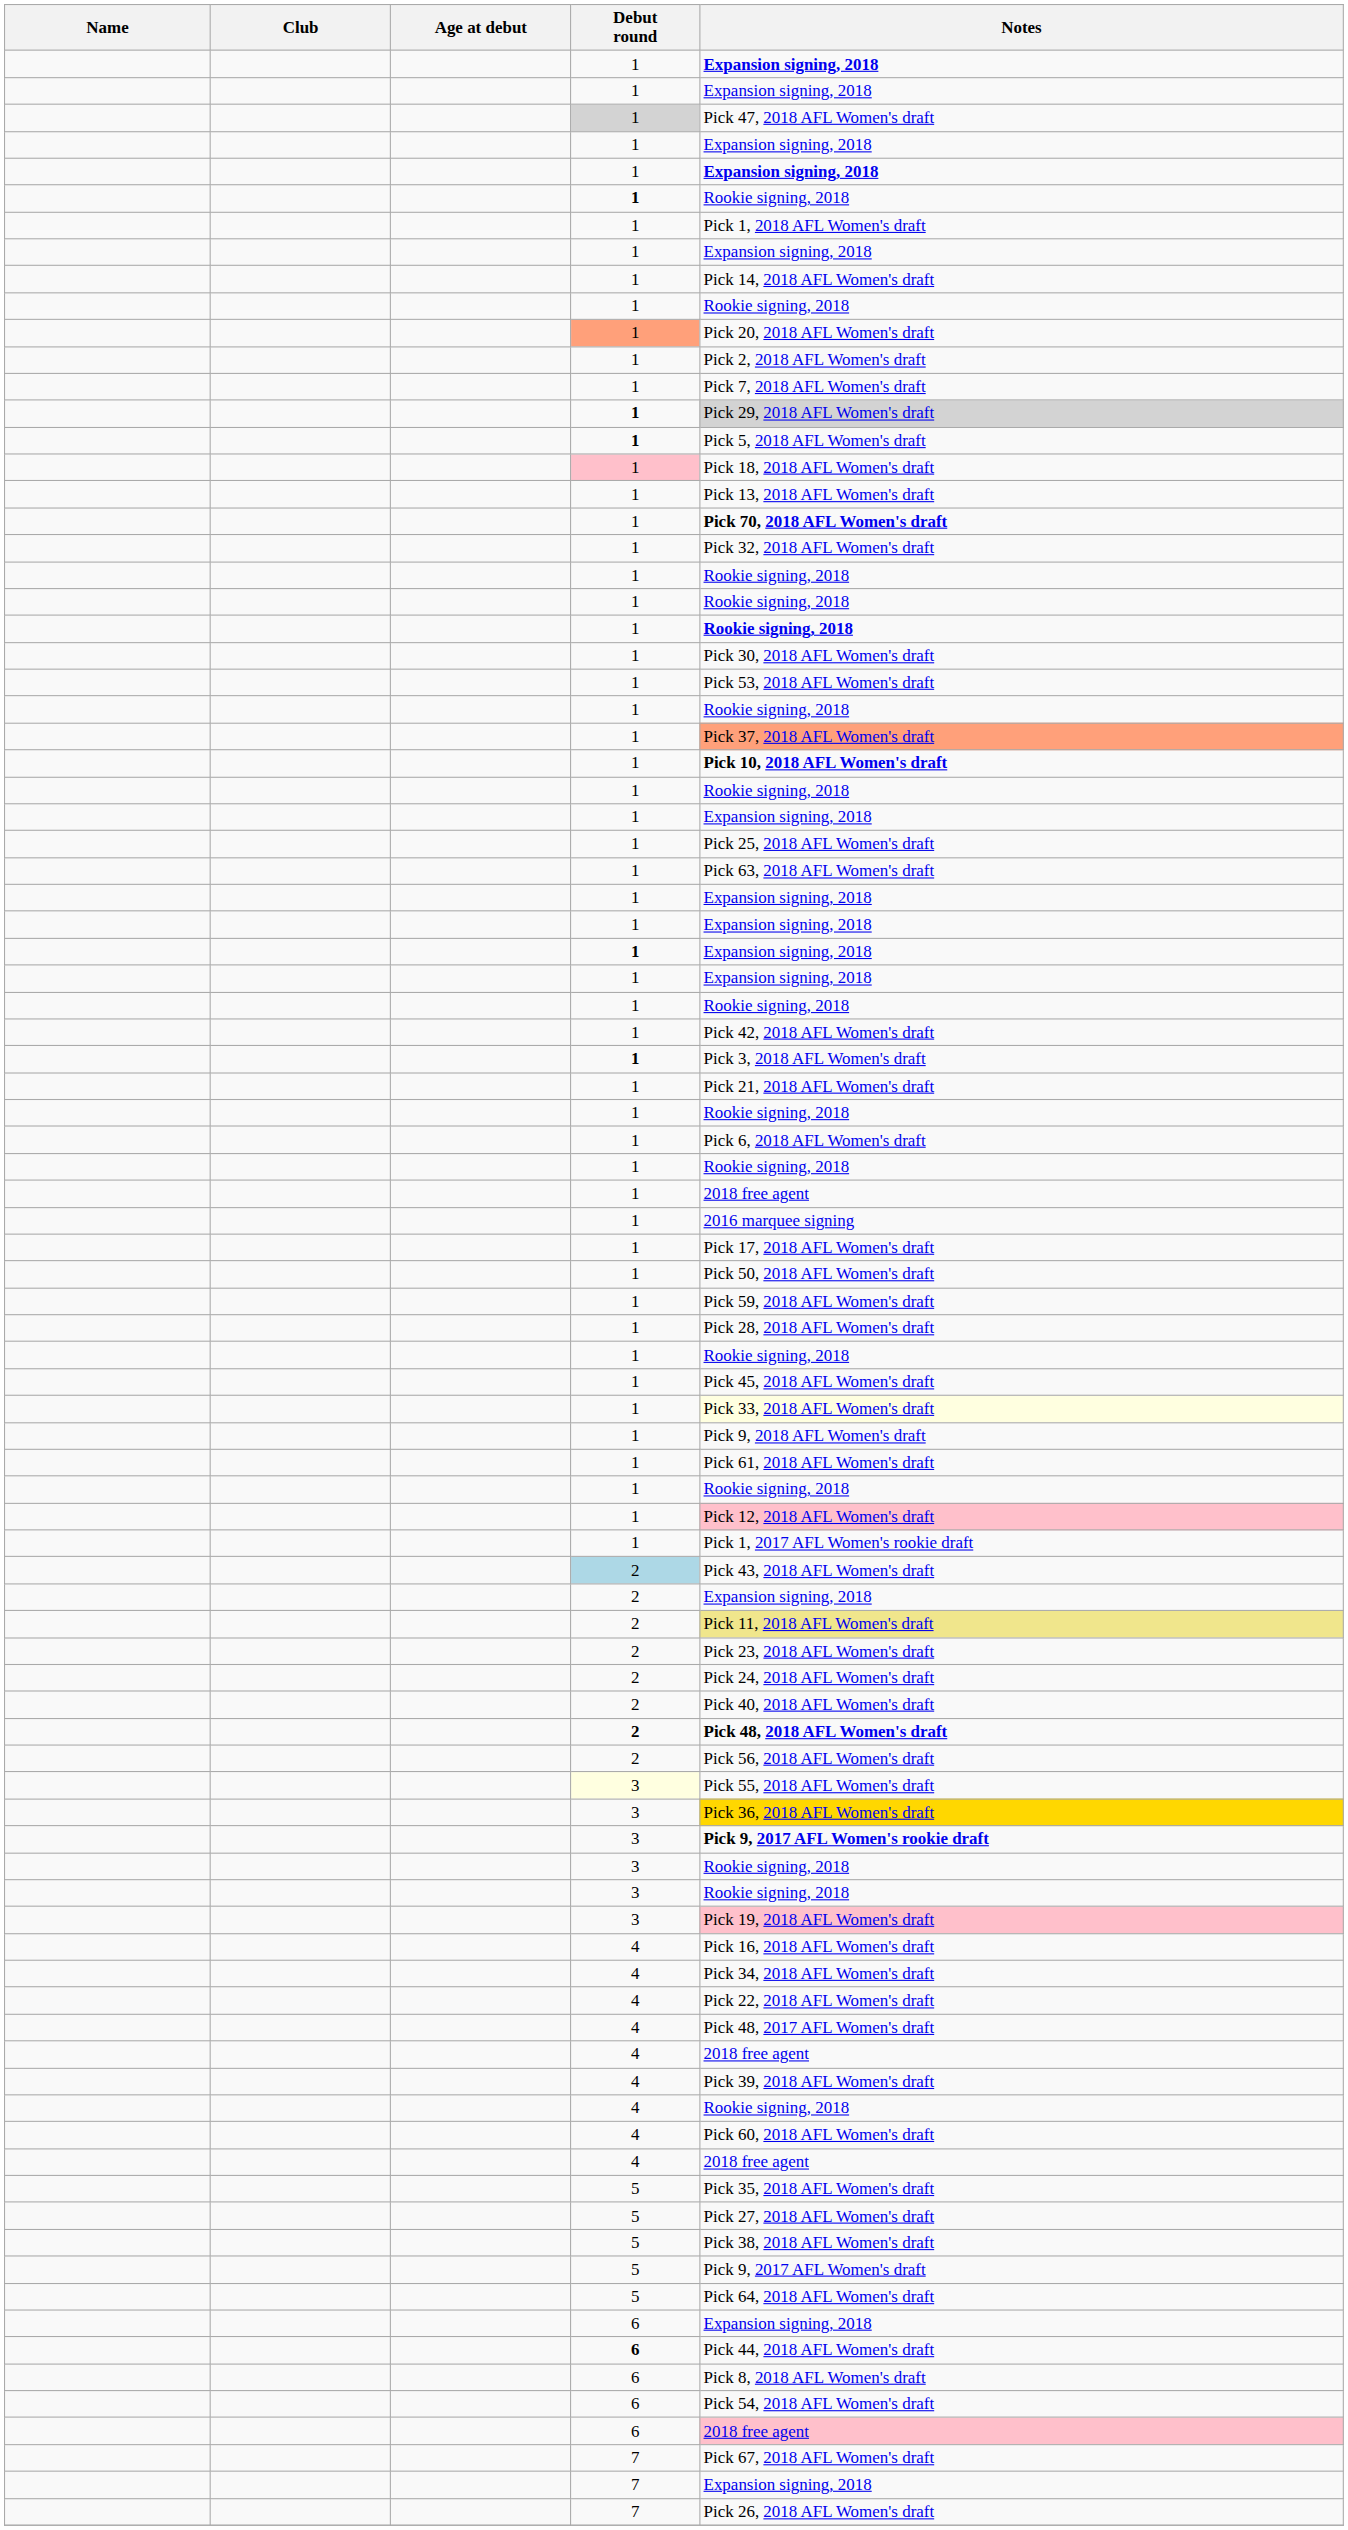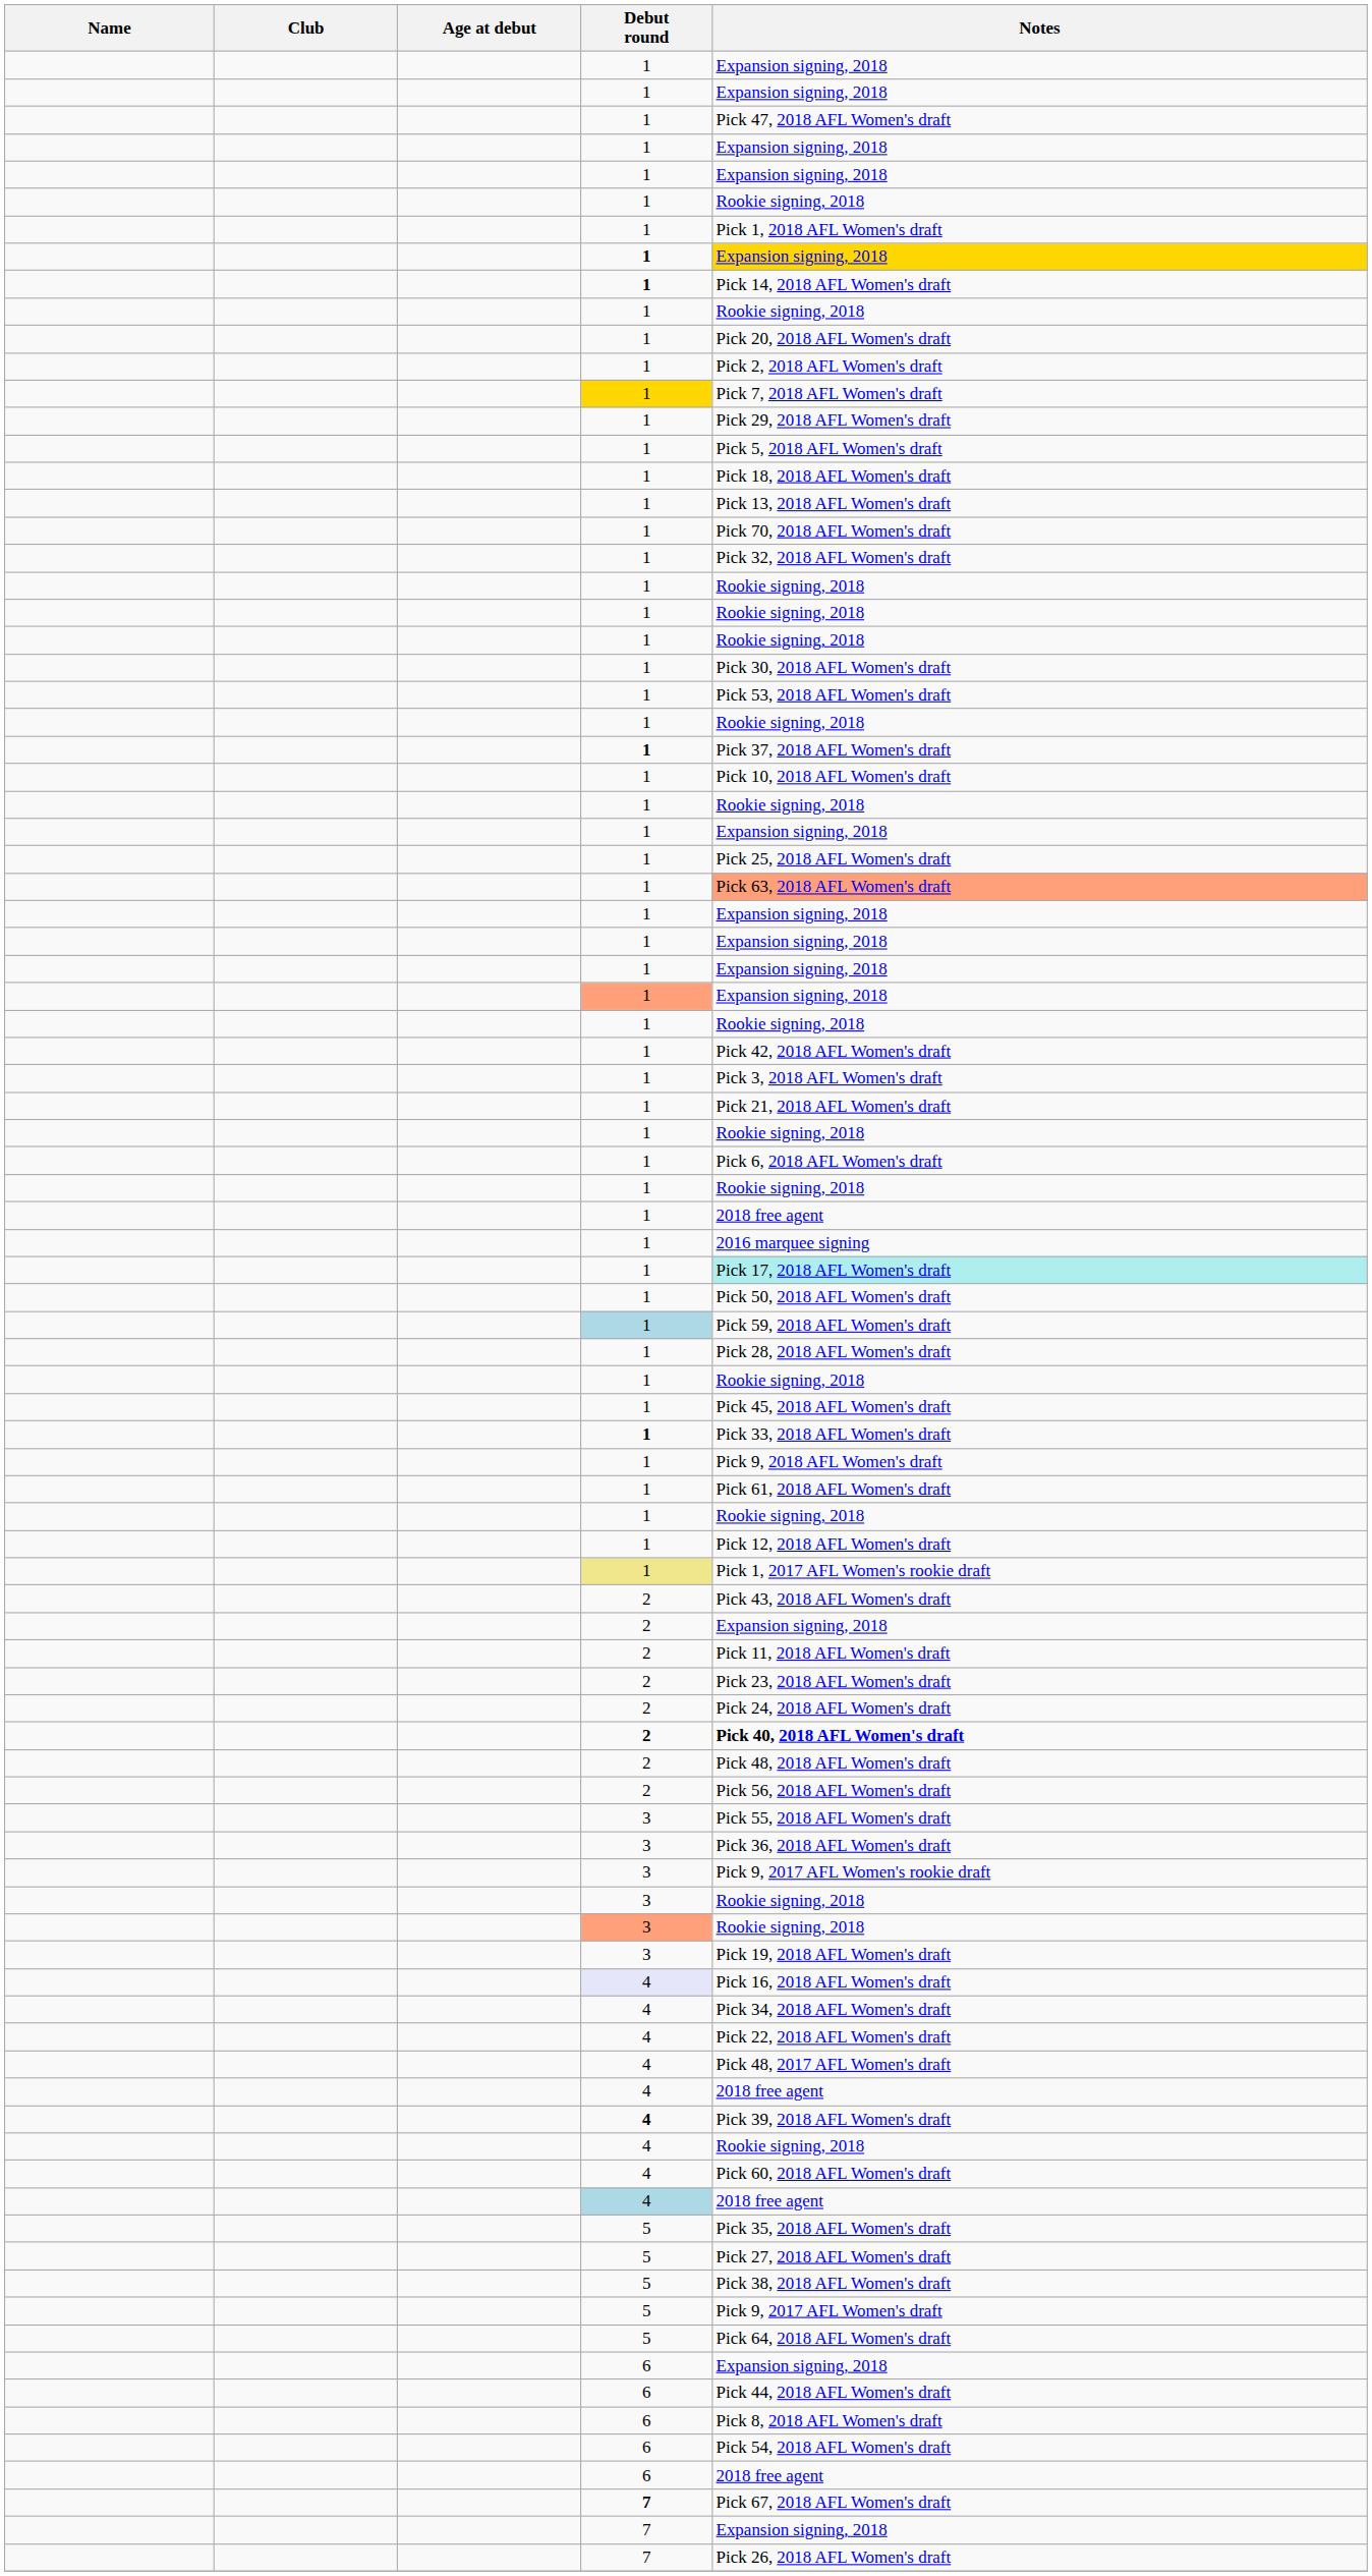row 2 | Notes: bold -> normal
row 4 | Debut round: lightgrey background -> no background
row 6 | Notes: bold -> normal
row 7 | Debut round: bold -> normal
row 9 | Debut round: normal -> bold
row 9 | Notes: no background -> gold background
row 10 | Debut round: normal -> bold
row 12 | Debut round: lightsalmon background -> no background
row 14 | Debut round: no background -> gold background
row 15 | Debut round: bold -> normal
row 15 | Notes: lightgrey background -> no background
row 16 | Debut round: bold -> normal
row 17 | Debut round: pink background -> no background
row 19 | Notes: bold -> normal
row 23 | Notes: bold -> normal
row 27 | Debut round: normal -> bold
row 27 | Notes: lightsalmon background -> no background
row 28 | Notes: bold -> normal
row 32 | Notes: no background -> lightsalmon background
row 35 | Debut round: bold -> normal
row 36 | Debut round: no background -> lightsalmon background
row 39 | Debut round: bold -> normal
row 46 | Notes: no background -> paleturquoise background
row 48 | Debut round: no background -> lightblue background
row 52 | Debut round: normal -> bold
row 52 | Notes: lightyellow background -> no background
row 56 | Notes: pink background -> no background
row 57 | Debut round: no background -> khaki background
row 58 | Debut round: lightblue background -> no background
row 60 | Notes: khaki background -> no background
row 63 | Debut round: normal -> bold
row 63 | Notes: normal -> bold
row 64 | Debut round: bold -> normal
row 64 | Notes: bold -> normal
row 66 | Debut round: lightyellow background -> no background
row 67 | Notes: gold background -> no background
row 68 | Notes: bold -> normal
row 70 | Debut round: no background -> lightsalmon background
row 71 | Notes: pink background -> no background
row 72 | Debut round: no background -> lavender background
row 77 | Debut round: normal -> bold
row 80 | Debut round: no background -> lightblue background
row 87 | Debut round: bold -> normal
row 90 | Notes: pink background -> no background
row 91 | Debut round: normal -> bold
